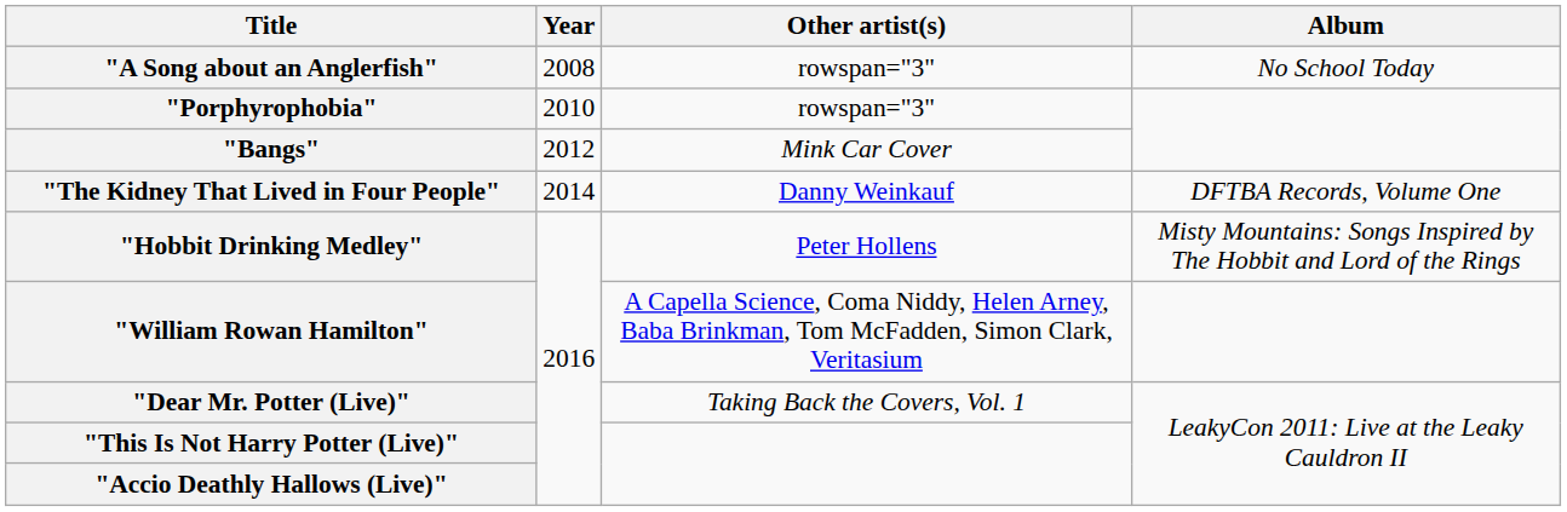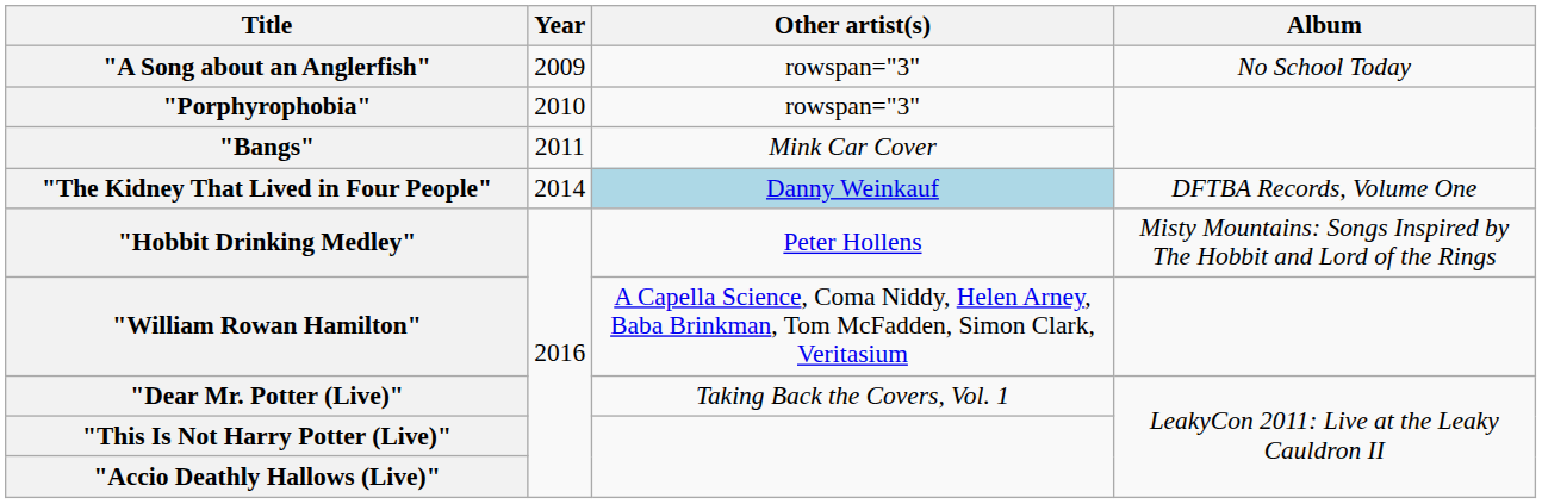"A Song about an Anglerfish" | Year: 2008 -> 2009
"Bangs" | Year: 2012 -> 2011
"The Kidney That Lived in Four People" | Other artist(s): no background -> lightblue background
